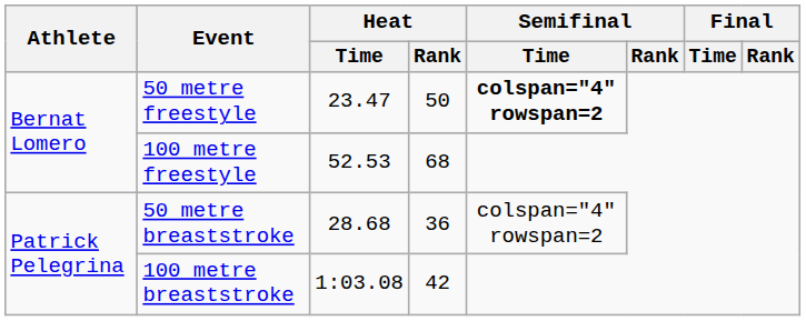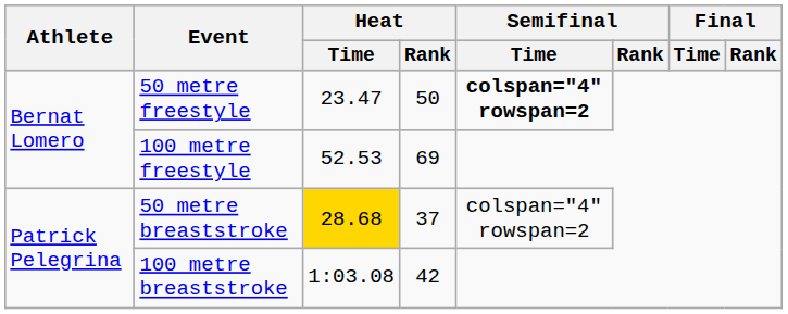100 metre freestyle | Heat / Rank: 68 -> 69
50 metre breaststroke | Heat / Time: no background -> gold background
50 metre breaststroke | Heat / Rank: 36 -> 37
